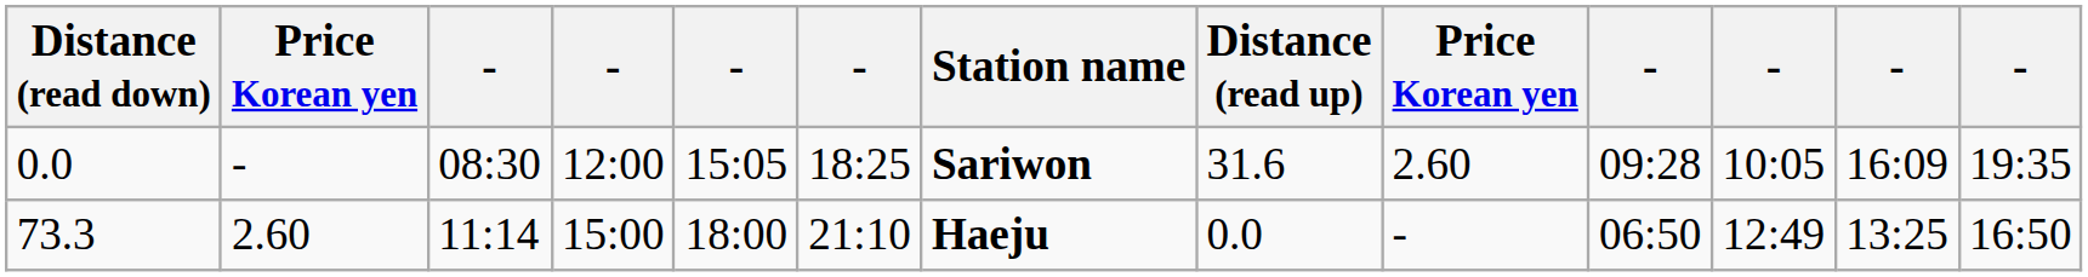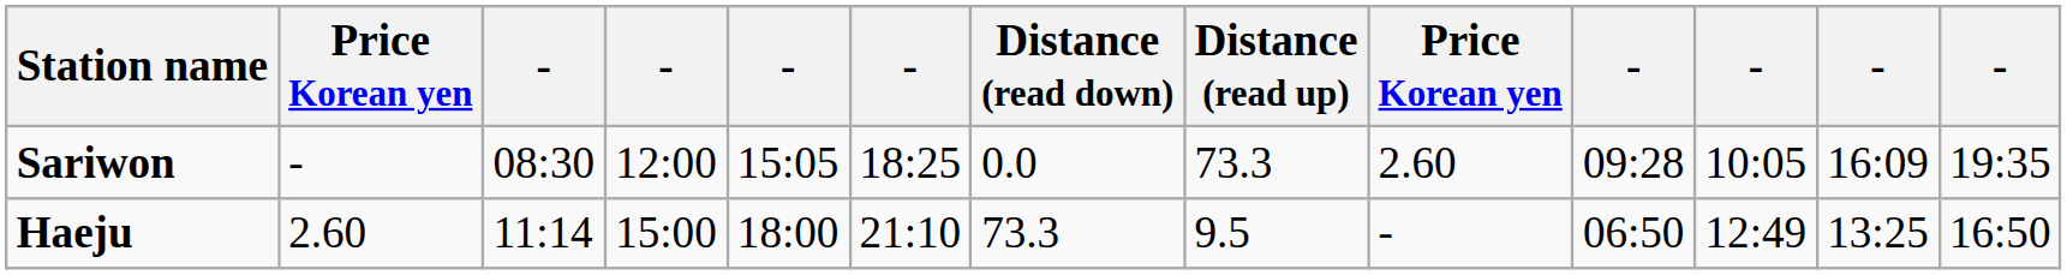columns swapped: Distance (read down) <-> Station name
row 2 | Distance (read up): 31.6 -> 73.3
row 3 | Distance (read up): 0.0 -> 9.5
